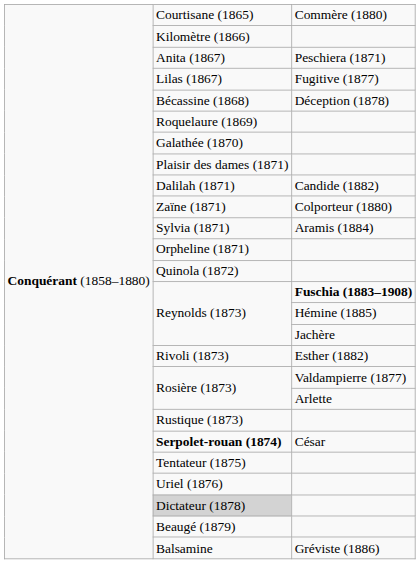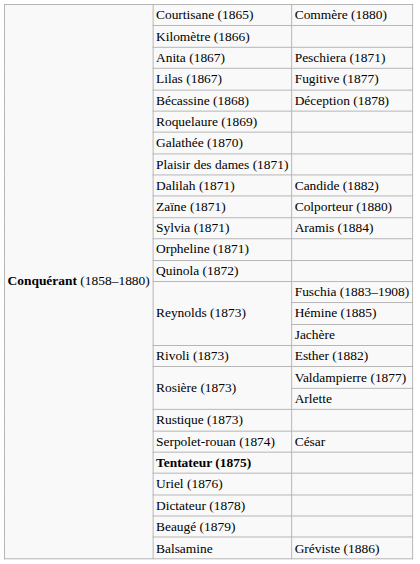Reynolds (1873) / Fuschia (1883–1908) | column 3: bold -> normal
Serpolet-rouan (1874) | column 2: bold -> normal
Tentateur (1875) | column 2: normal -> bold
Dictateur (1878) | column 2: lightgrey background -> no background
